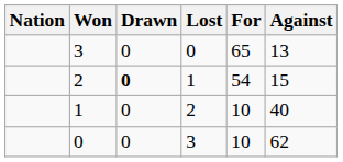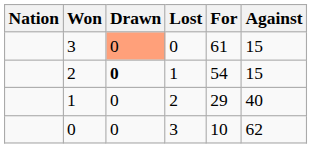row 2 | Drawn: no background -> lightsalmon background
row 2 | For: 65 -> 61
row 2 | Against: 13 -> 15
row 4 | For: 10 -> 29
